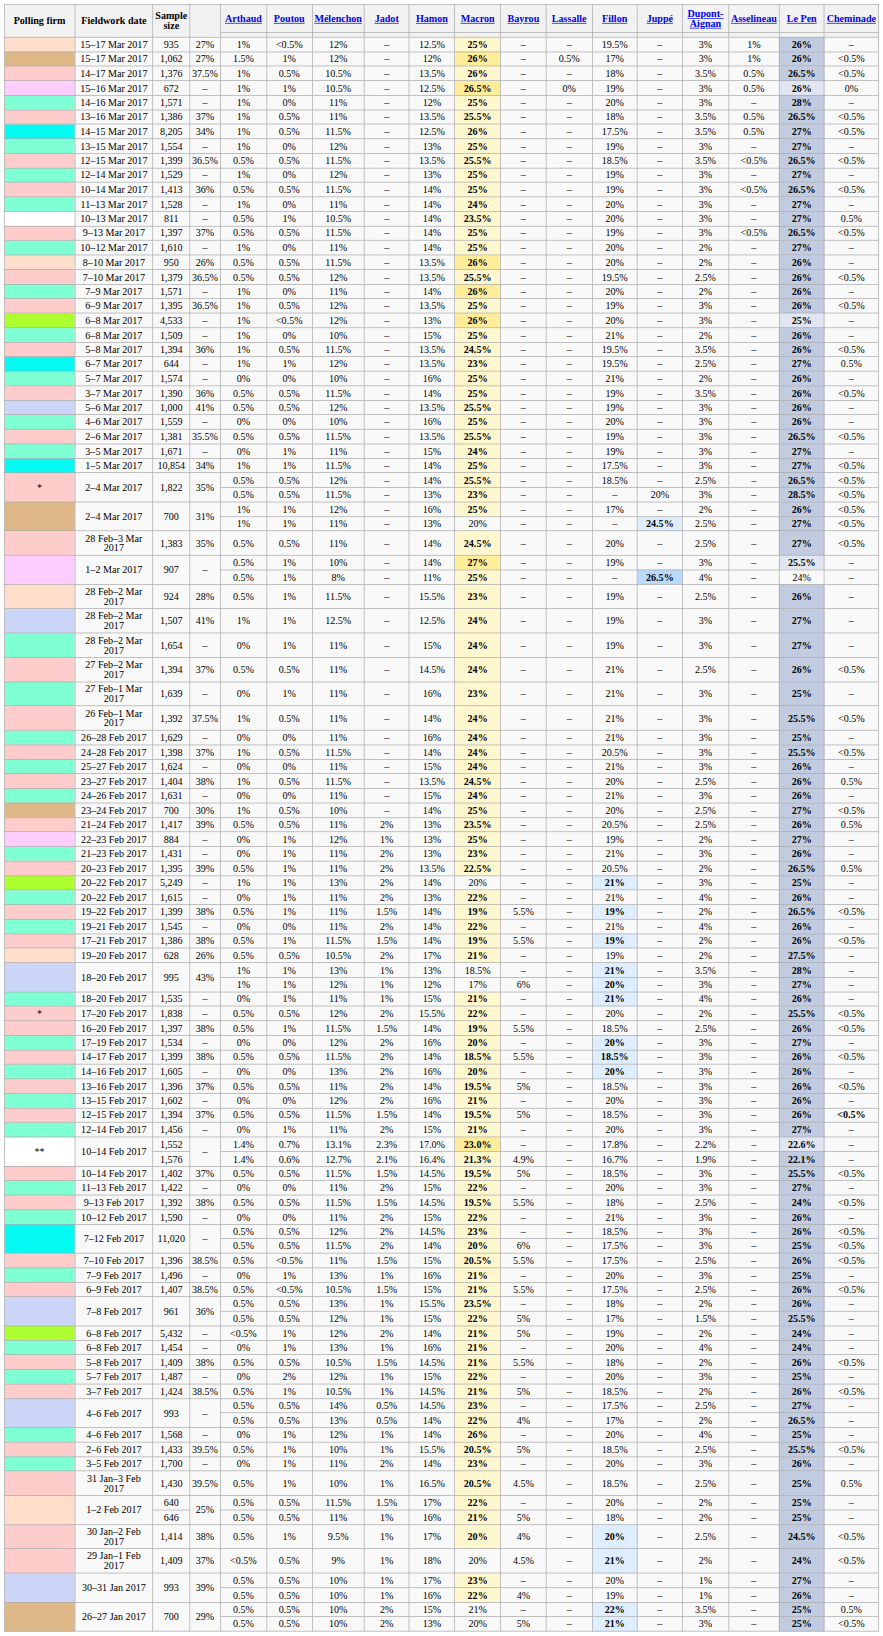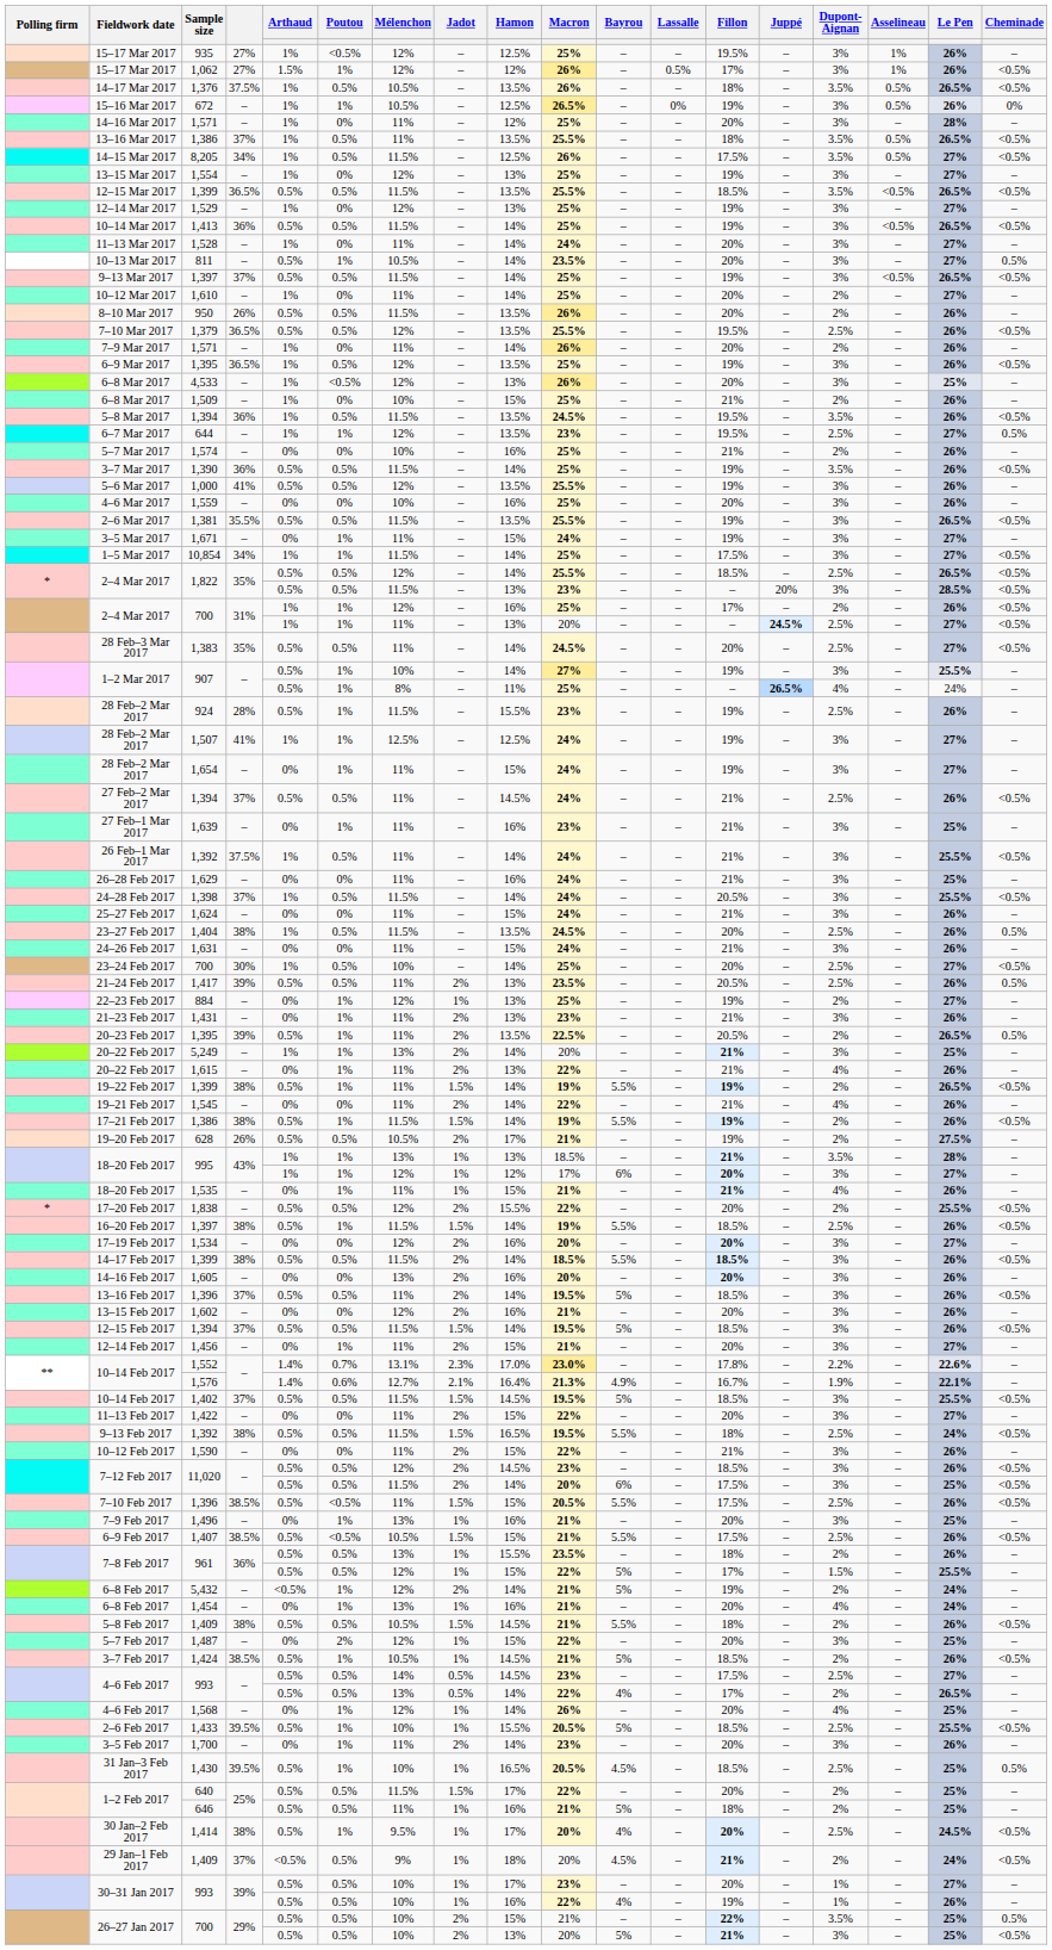12–15 Feb 2017 | Cheminade: bold -> normal
9–13 Feb 2017 | Hamon: 14.5% -> 16.5%
